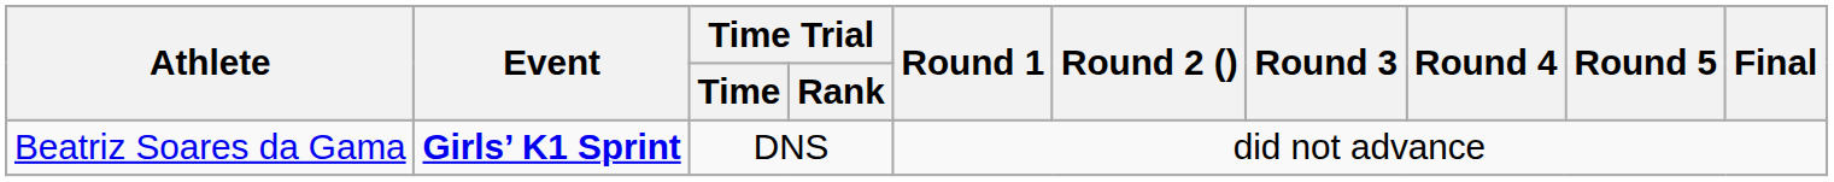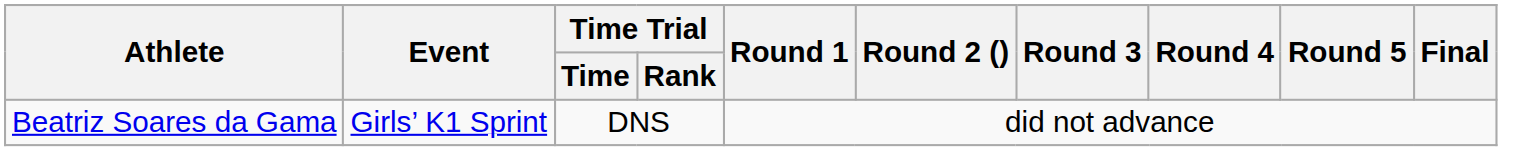Beatriz Soares da Gama | Event: bold -> normal
